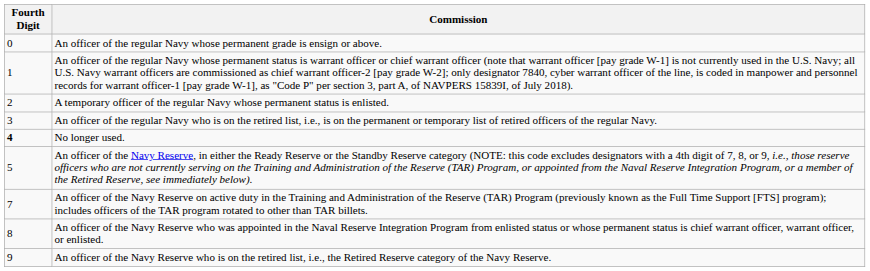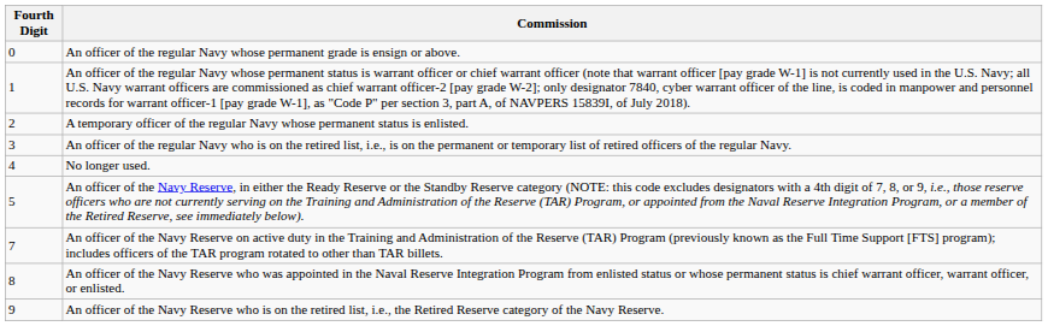No longer used. | Fourth Digit: bold -> normal
